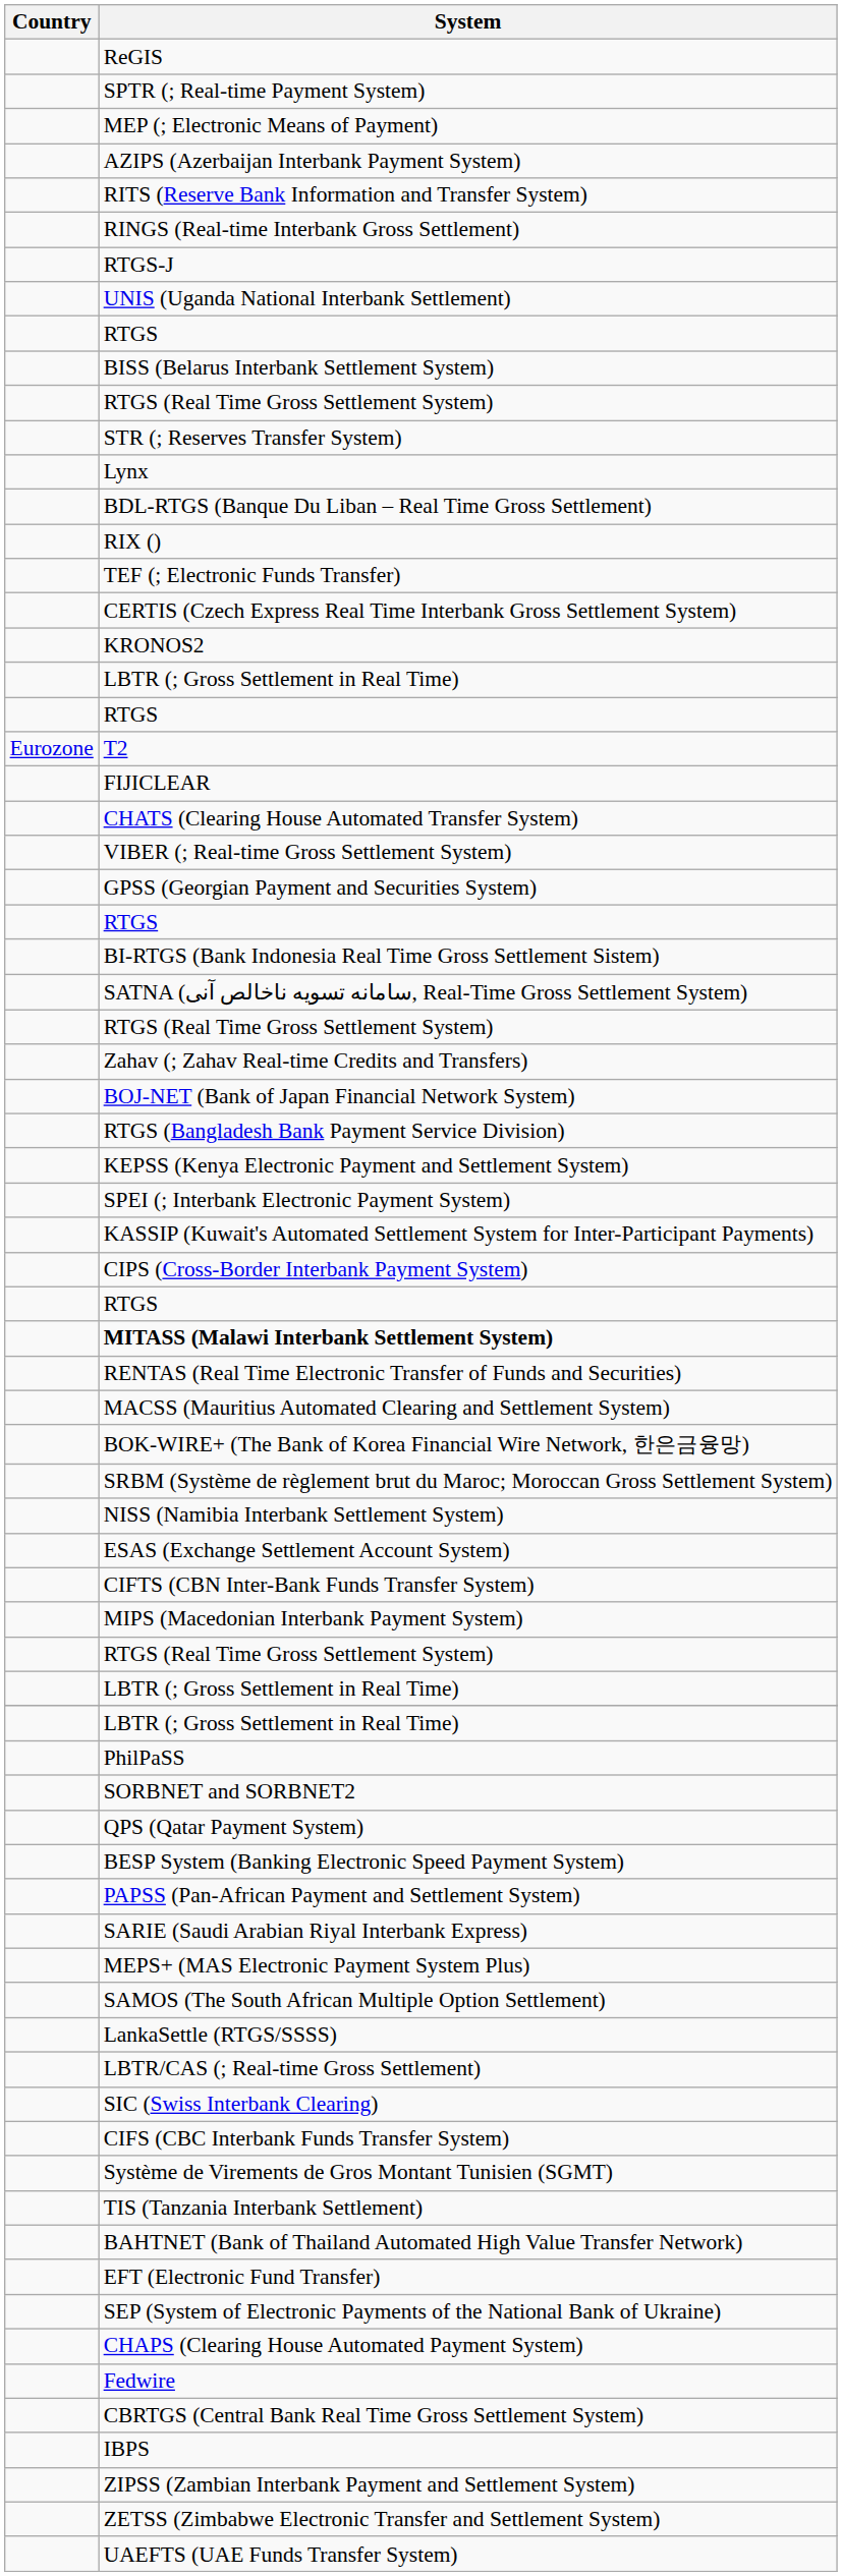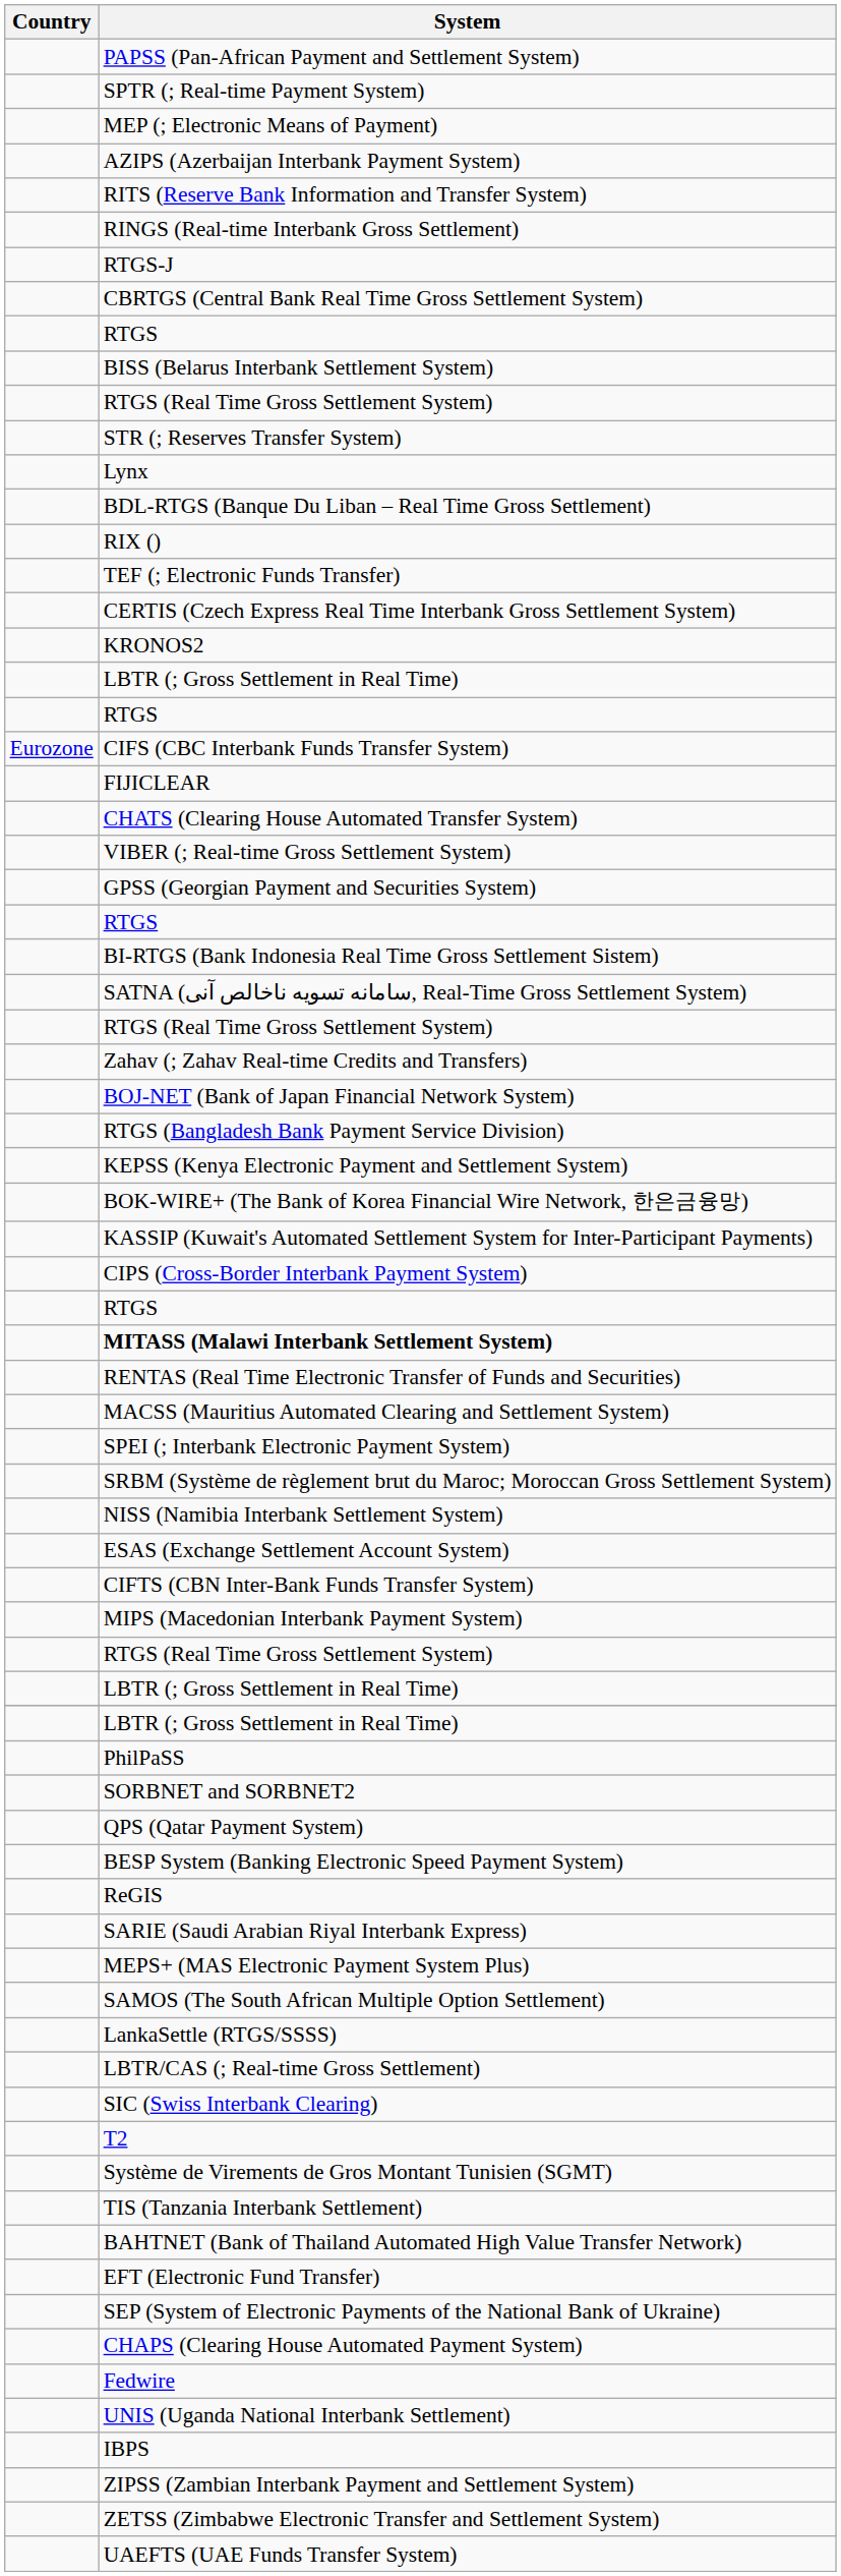row 2 | System: ReGIS -> PAPSS (Pan-African Payment and Settlement System)
row 9 | System: UNIS (Uganda National Interbank Settlement) -> CBRTGS (Central Bank Real Time Gross Settlement System)
row 22 | System: T2 -> CIFS (CBC Interbank Funds Transfer System)
row 35 | System: SPEI (; Interbank Electronic Payment System) -> BOK-WIRE+ (The Bank of Korea Financial Wire Network, 한은금융망)
row 42 | System: BOK-WIRE+ (The Bank of Korea Financial Wire Network, 한은금융망) -> SPEI (; Interbank Electronic Payment System)
row 55 | System: PAPSS (Pan-African Payment and Settlement System) -> ReGIS
row 62 | System: CIFS (CBC Interbank Funds Transfer System) -> T2
row 70 | System: CBRTGS (Central Bank Real Time Gross Settlement System) -> UNIS (Uganda National Interbank Settlement)
